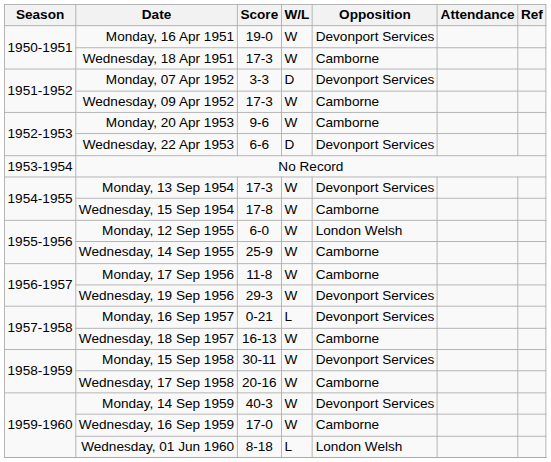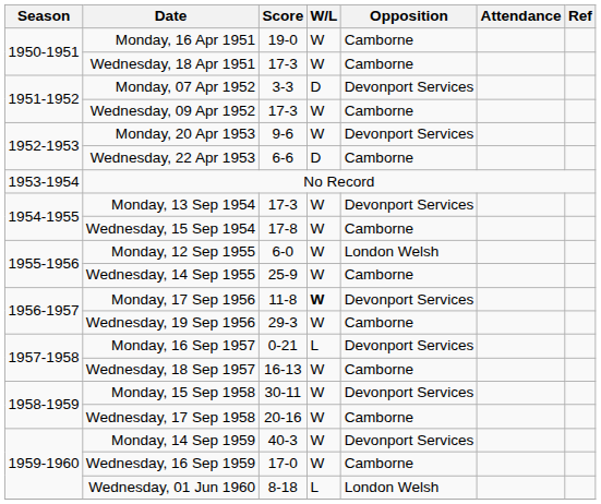Monday, 16 Apr 1951 | Opposition: Devonport Services -> Camborne
Monday, 20 Apr 1953 | Opposition: Camborne -> Devonport Services
Wednesday, 22 Apr 1953 | Opposition: Devonport Services -> Camborne
Monday, 17 Sep 1956 | W/L: normal -> bold
Monday, 17 Sep 1956 | Opposition: Camborne -> Devonport Services
Wednesday, 19 Sep 1956 | Opposition: Devonport Services -> Camborne
